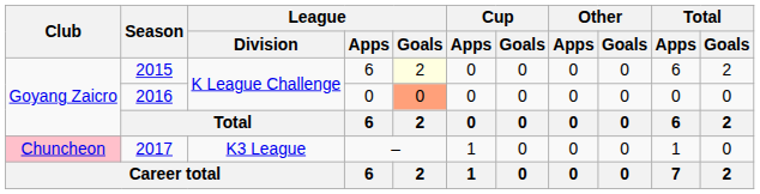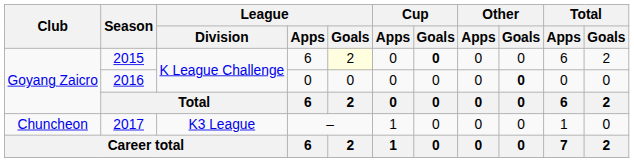2015 | Cup / Goals: normal -> bold
2016 | League / Goals: lightsalmon background -> no background
2016 | Other / Goals: normal -> bold
2017 | Club: pink background -> no background
